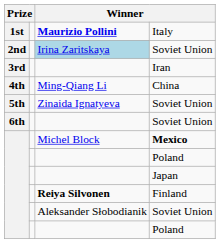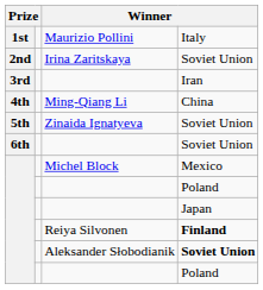Maurizio Pollini | column 3: bold -> normal
Irina Zaritskaya | column 3: lightblue background -> no background
Michel Block | column 4: bold -> normal
Reiya Silvonen | column 3: bold -> normal
Reiya Silvonen | column 4: normal -> bold
Aleksander Słobodianik | column 4: normal -> bold
